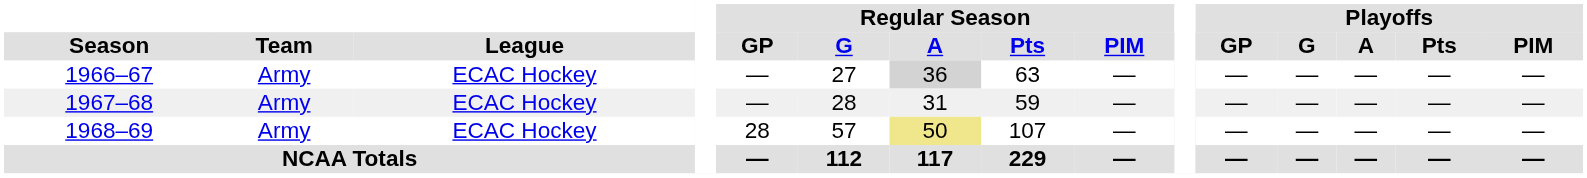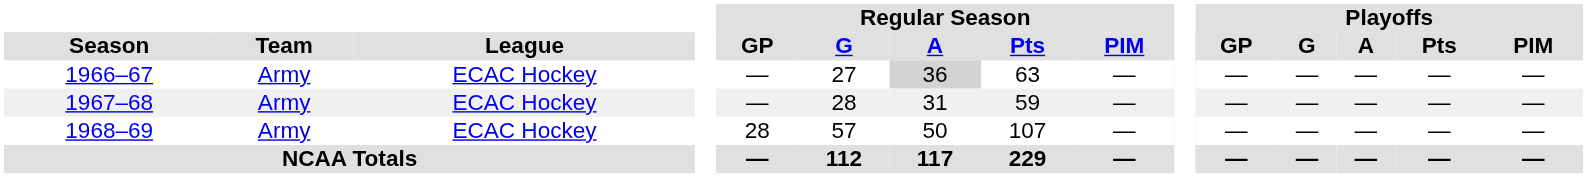1968–69 | Regular Season / A: khaki background -> no background
